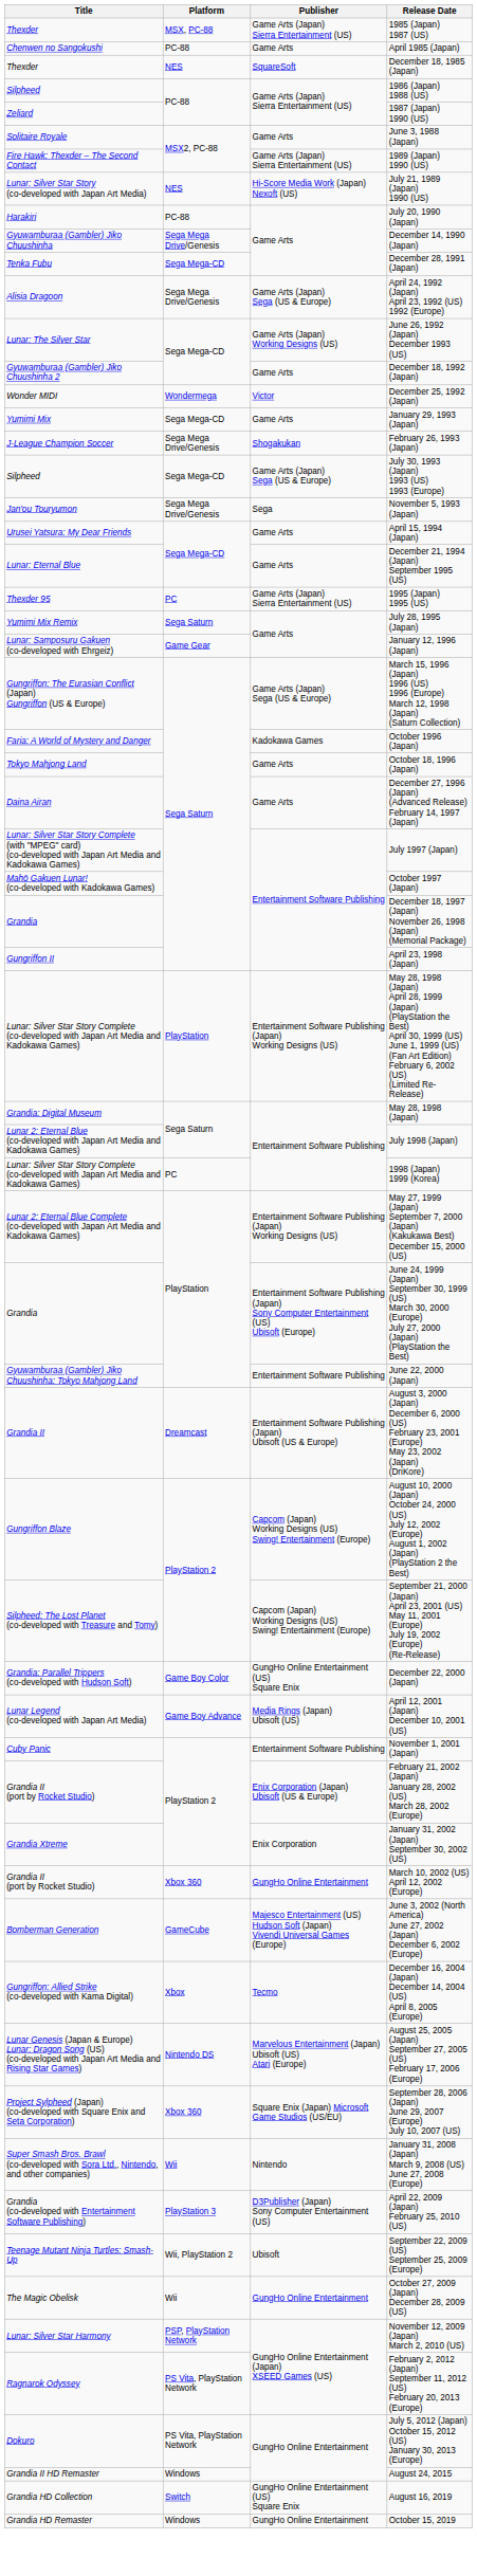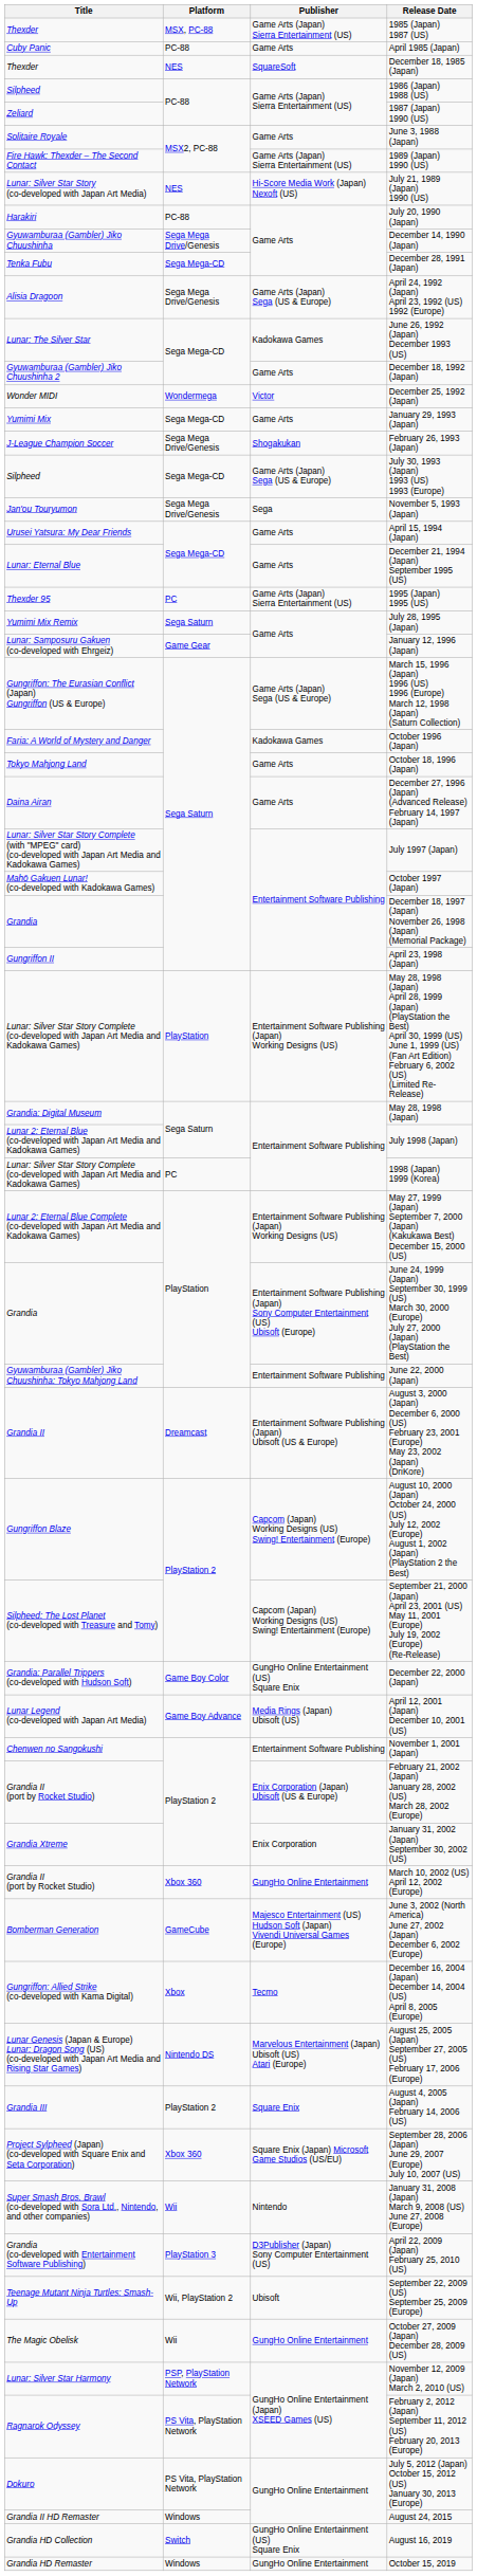April 1985 (Japan) | Title: Chenwen no Sangokushi -> Cuby Panic
June 26, 1992 (Japan) December 1993 (US) | Publisher: Game Arts (Japan) Working Designs (US) -> Kadokawa Games
November 1, 2001 (Japan) | Title: Cuby Panic -> Chenwen no Sangokushi
+ row: Grandia III | PlayStation 2 | Square Enix | August 4, 2005 (Japan) February 14, 2006 (US)
